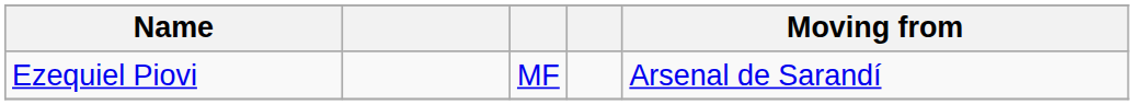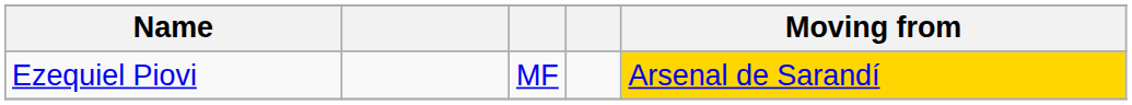Ezequiel Piovi | Moving from: no background -> gold background
